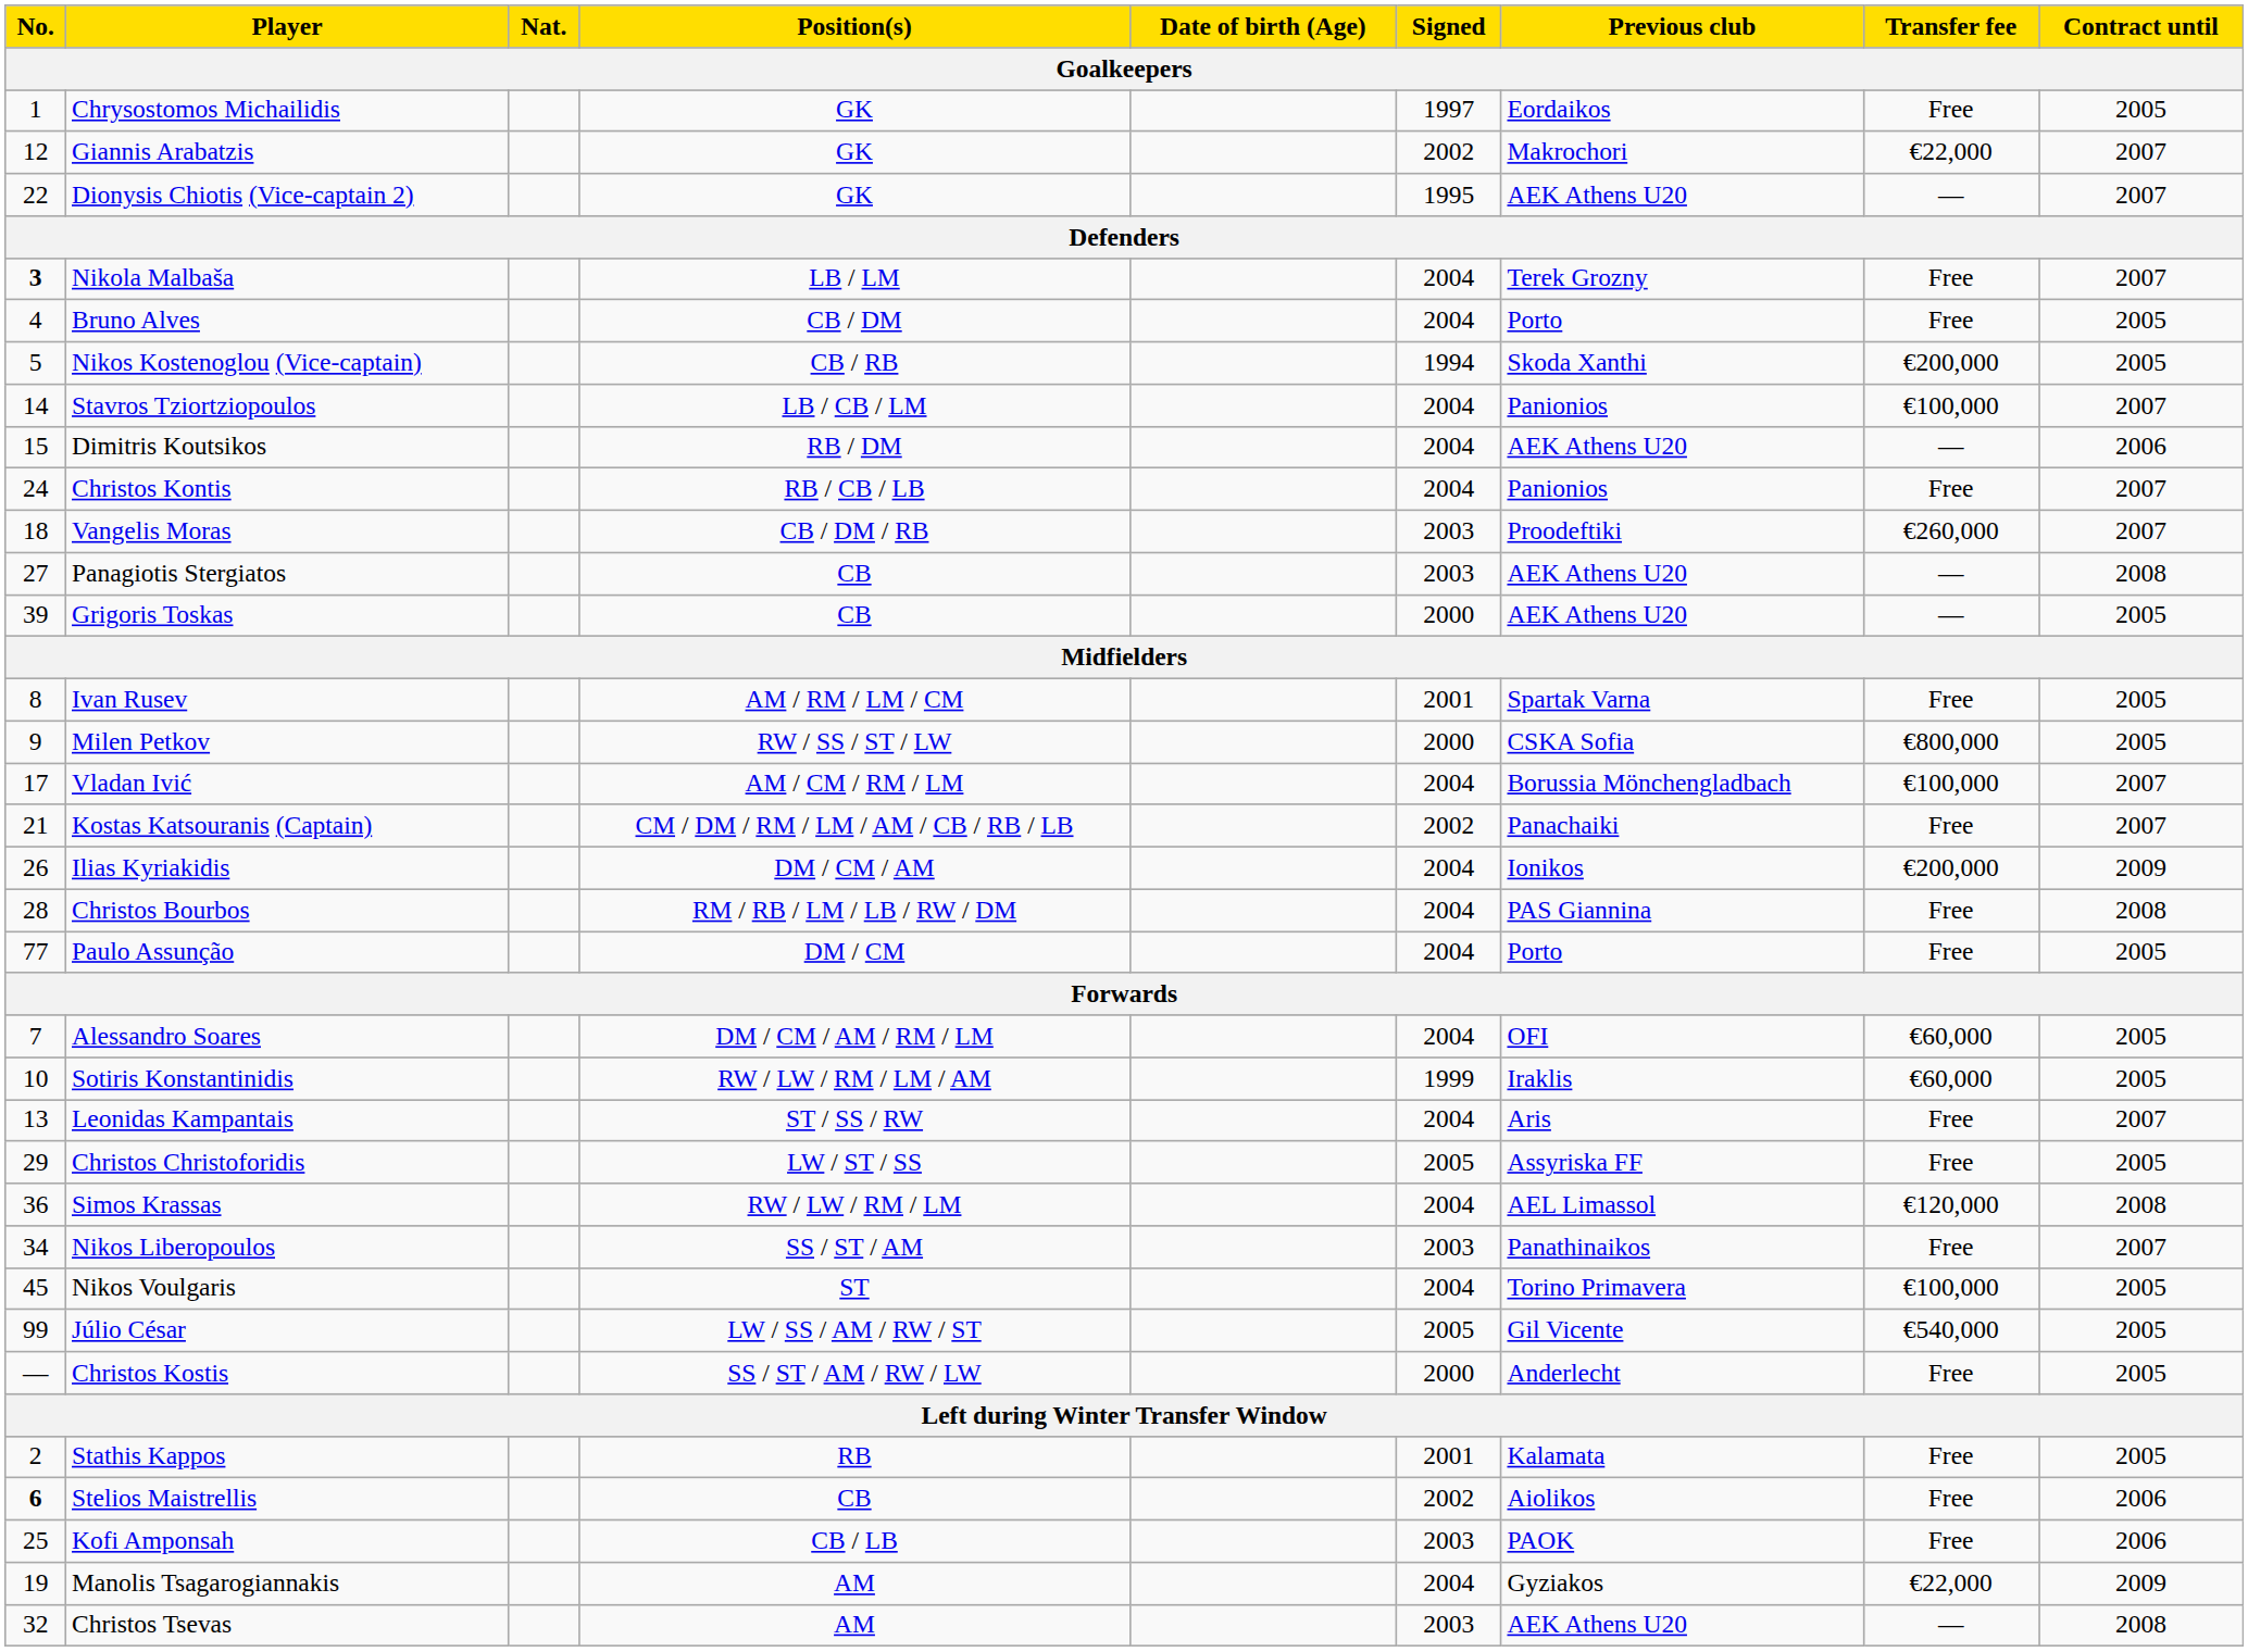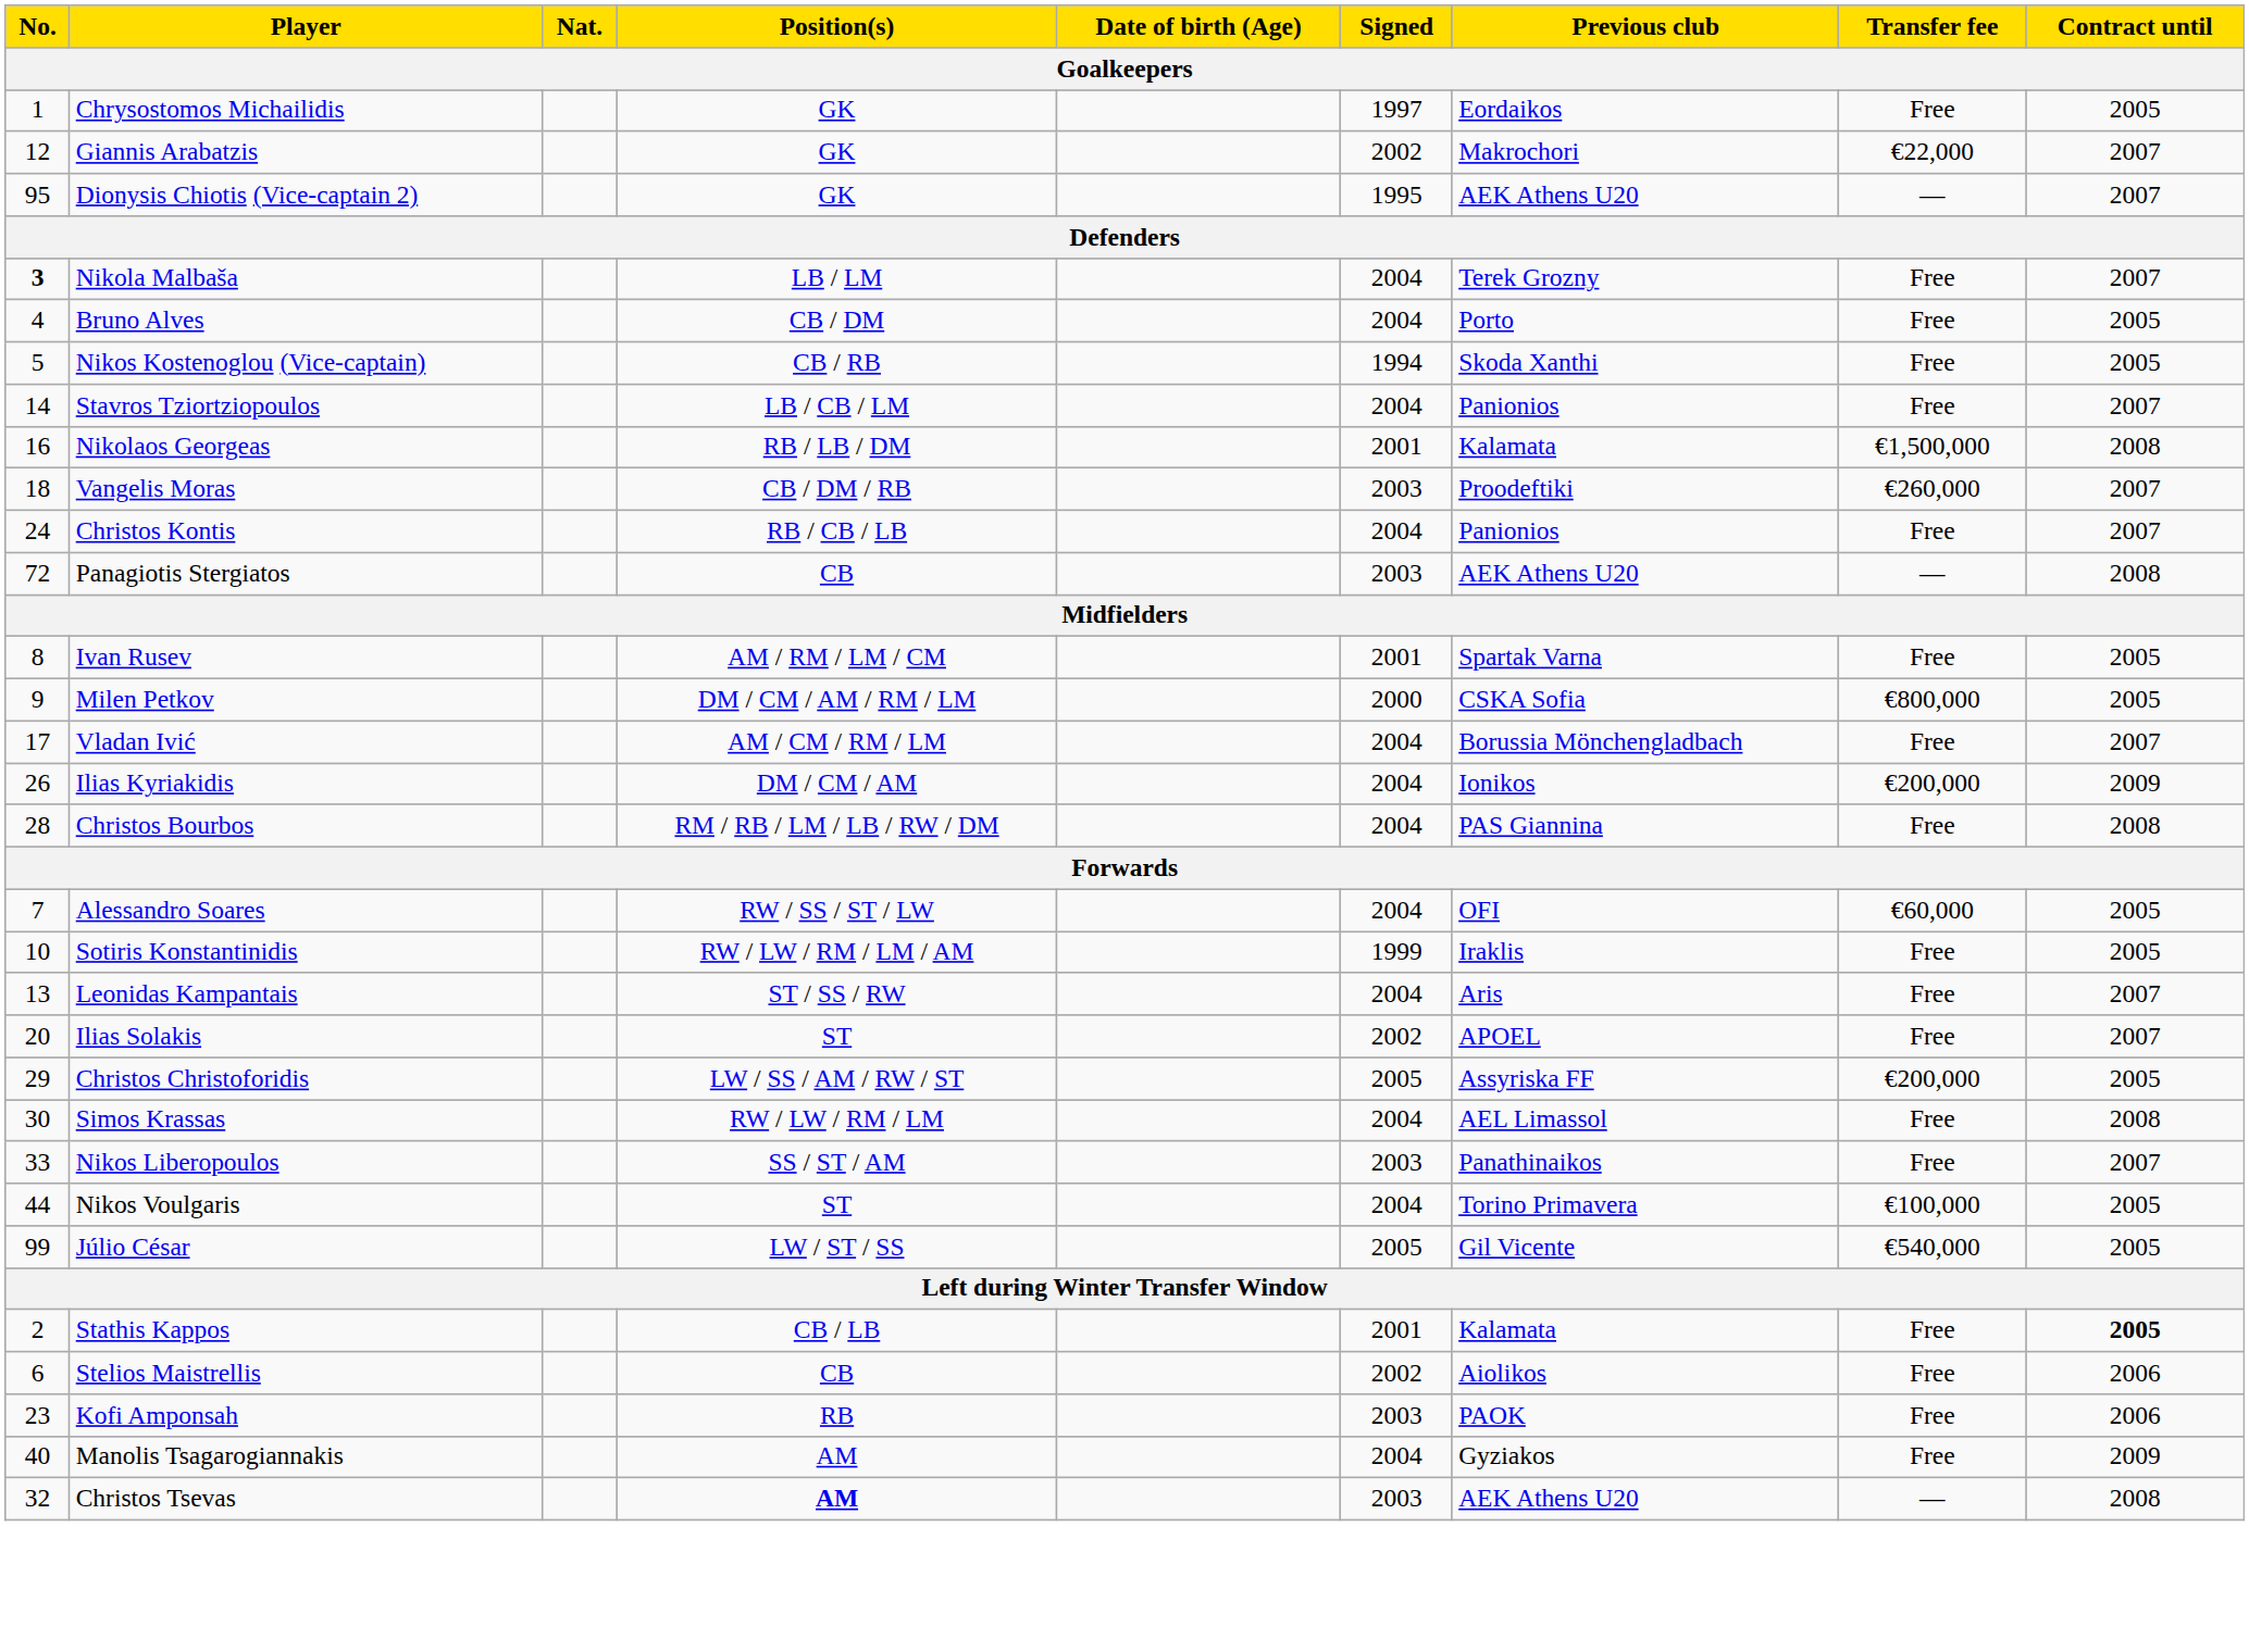Dionysis Chiotis (Vice-captain 2) | No.: 22 -> 95
Nikos Kostenoglou (Vice-captain) | Transfer fee: €200,000 -> Free
Stavros Tziortziopoulos | Transfer fee: €100,000 -> Free
- row: 15 | Dimitris Koutsikos | RB / DM | 2004 | AEK Athens U20 | — | 2006
+ row: 16 | Nikolaos Georgeas | RB / LB / DM | 2001 | Kalamata | €1,500,000 | 2008
rows swapped: Vangelis Moras <-> Christos Kontis
Panagiotis Stergiatos | No.: 27 -> 72
- row: 39 | Grigoris Toskas | CB | 2000 | AEK Athens U20 | — | 2005
Milen Petkov | Position(s): RW / SS / ST / LW -> DM / CM / AM / RM / LM
Vladan Ivić | Transfer fee: €100,000 -> Free
- row: 21 | Kostas Katsouranis (Captain) | CM / DM / RM / LM / AM / CB / RB / LB | 2002 | Panachaiki | Free | 2007
- row: 77 | Paulo Assunção | DM / CM | 2004 | Porto | Free | 2005
Alessandro Soares | Position(s): DM / CM / AM / RM / LM -> RW / SS / ST / LW
Sotiris Konstantinidis | Transfer fee: €60,000 -> Free
+ row: 20 | Ilias Solakis | ST | 2002 | APOEL | Free | 2007
Christos Christoforidis | Position(s): LW / ST / SS -> LW / SS / AM / RW / ST
Christos Christoforidis | Transfer fee: Free -> €200,000
Simos Krassas | No.: 36 -> 30
Simos Krassas | Transfer fee: €120,000 -> Free
Nikos Liberopoulos | No.: 34 -> 33
Nikos Voulgaris | No.: 45 -> 44
Júlio César | Position(s): LW / SS / AM / RW / ST -> LW / ST / SS
- row: — | Christos Kostis | SS / ST / AM / RW / LW | 2000 | Anderlecht | Free | 2005
Stathis Kappos | Position(s): RB -> CB / LB
Stathis Kappos | Contract until: normal -> bold
Stelios Maistrellis | No.: bold -> normal
Kofi Amponsah | No.: 25 -> 23
Kofi Amponsah | Position(s): CB / LB -> RB
Manolis Tsagarogiannakis | No.: 19 -> 40
Manolis Tsagarogiannakis | Transfer fee: €22,000 -> Free
Christos Tsevas | Position(s): normal -> bold
